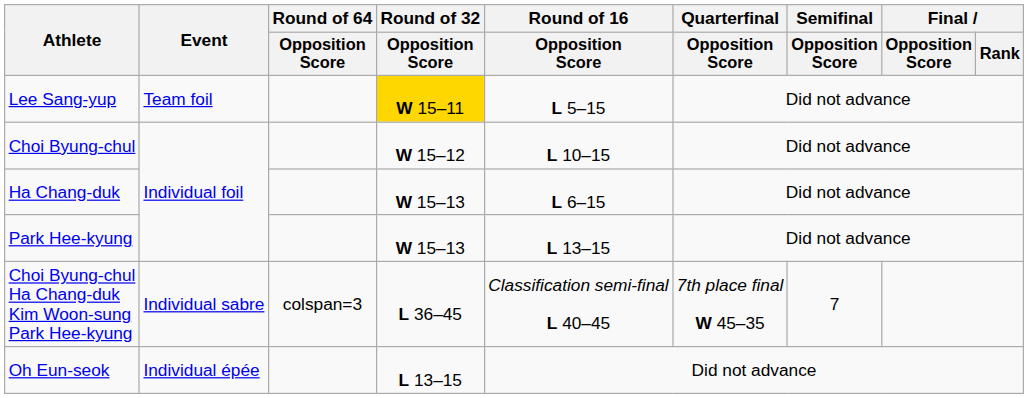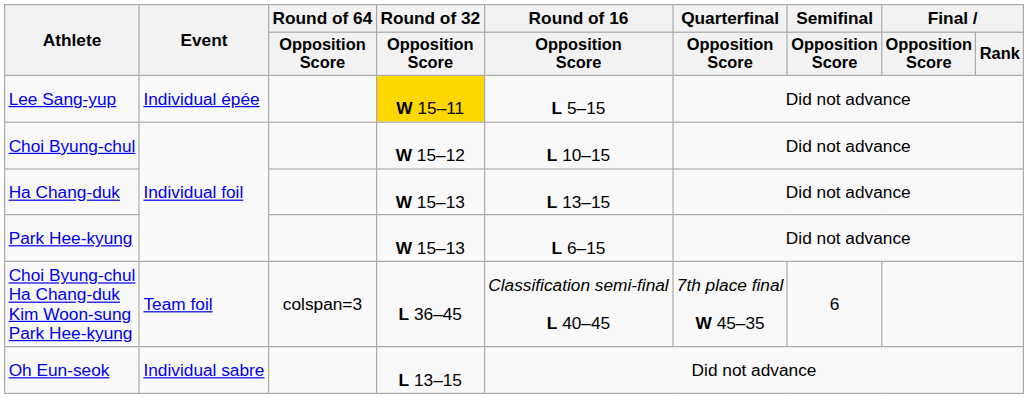Lee Sang-yup | Event: Team foil -> Individual épée
Ha Chang-duk | Round of 16 / Opposition Score: L 6–15 -> L 13–15
Park Hee-kyung | Round of 16 / Opposition Score: L 13–15 -> L 6–15
Choi Byung-chul Ha Chang-duk Kim Woon-sung Park Hee-kyung | Event: Individual sabre -> Team foil
Choi Byung-chul Ha Chang-duk Kim Woon-sung Park Hee-kyung | Semifinal / Opposition Score: 7 -> 6
Oh Eun-seok | Event: Individual épée -> Individual sabre
